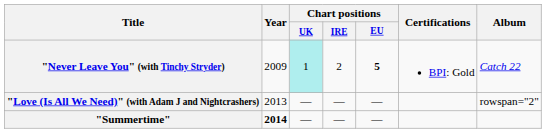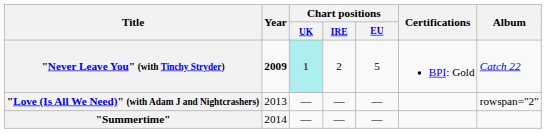"Never Leave You" (with Tinchy Stryder) | Year: normal -> bold
"Never Leave You" (with Tinchy Stryder) | Chart positions / EU: bold -> normal
"Summertime" | Year: bold -> normal
